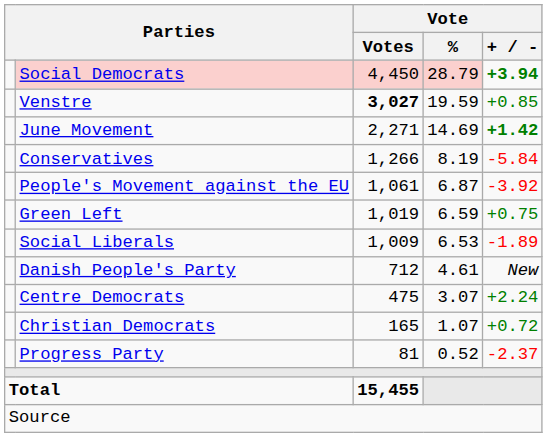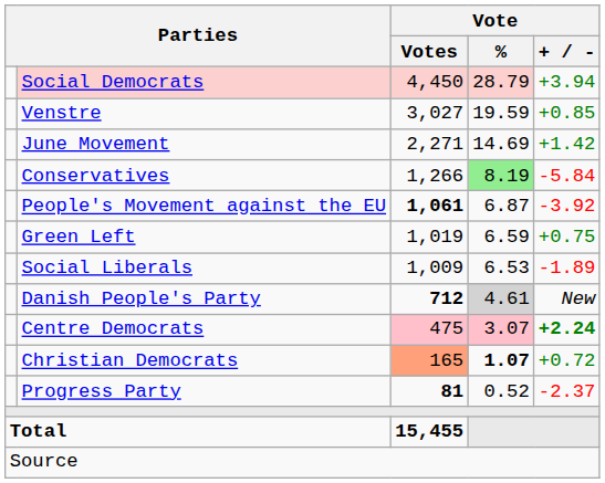Social Democrats | Vote / + / -: bold -> normal
Venstre | Vote / Votes: bold -> normal
June Movement | Vote / + / -: bold -> normal
Conservatives | Vote / %: no background -> lightgreen background
People's Movement against the EU | Vote / Votes: normal -> bold
Danish People's Party | Vote / Votes: normal -> bold
Danish People's Party | Vote / %: no background -> lightgrey background
Centre Democrats | Vote / Votes: no background -> pink background
Centre Democrats | Vote / %: no background -> pink background
Centre Democrats | Vote / + / -: normal -> bold
Christian Democrats | Vote / Votes: no background -> lightsalmon background
Christian Democrats | Vote / %: normal -> bold
Progress Party | Vote / Votes: normal -> bold
